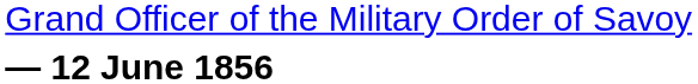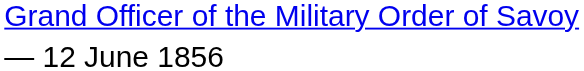— 12 June 1856 | column 1: bold -> normal
